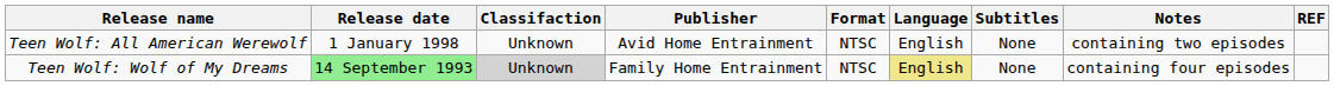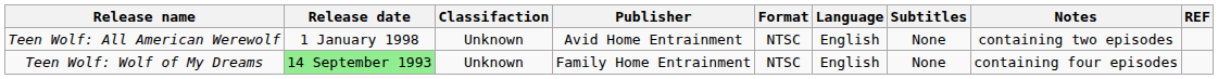Teen Wolf: Wolf of My Dreams | Classifaction: lightgrey background -> no background
Teen Wolf: Wolf of My Dreams | Language: khaki background -> no background
